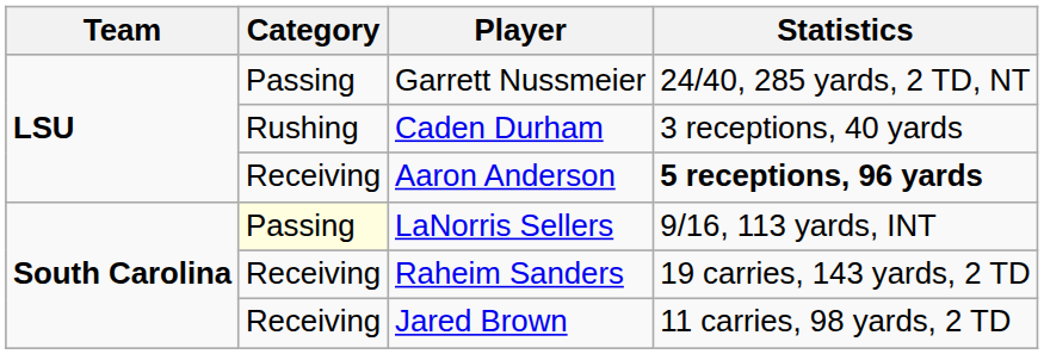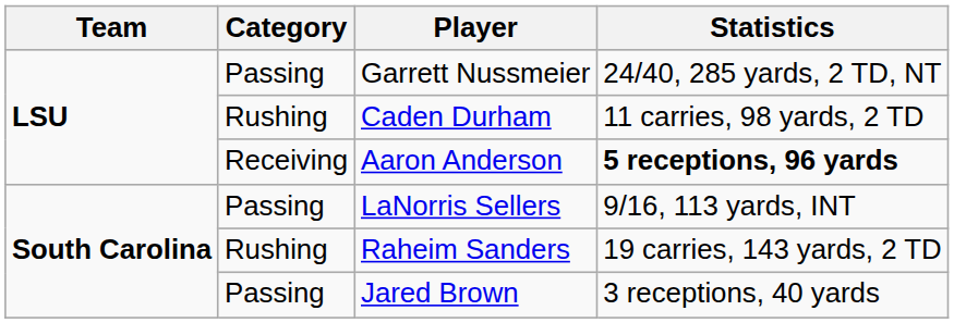Caden Durham | Statistics: 3 receptions, 40 yards -> 11 carries, 98 yards, 2 TD
LaNorris Sellers | Category: lightyellow background -> no background
Raheim Sanders | Category: Receiving -> Rushing
Jared Brown | Category: Receiving -> Passing
Jared Brown | Statistics: 11 carries, 98 yards, 2 TD -> 3 receptions, 40 yards
